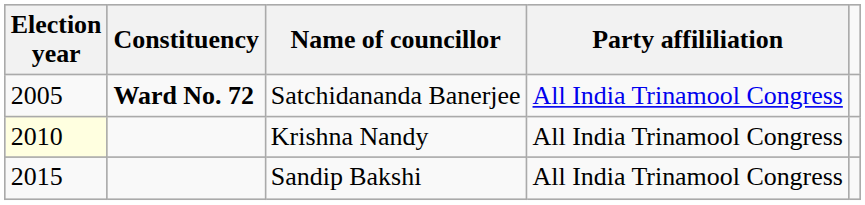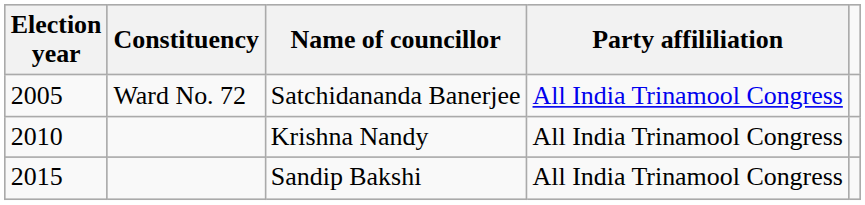Satchidananda Banerjee | Constituency: bold -> normal
Krishna Nandy | Election year: lightyellow background -> no background
